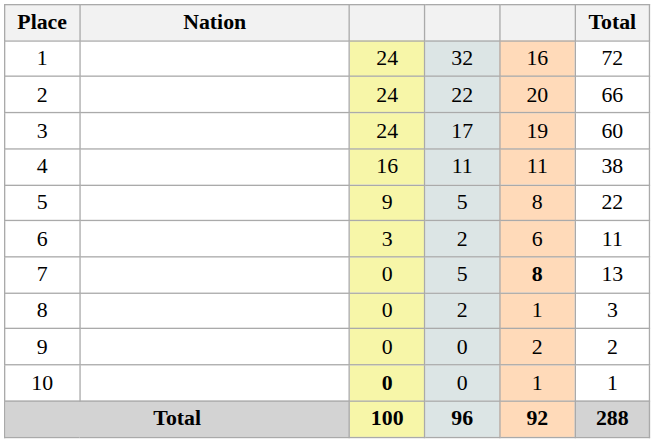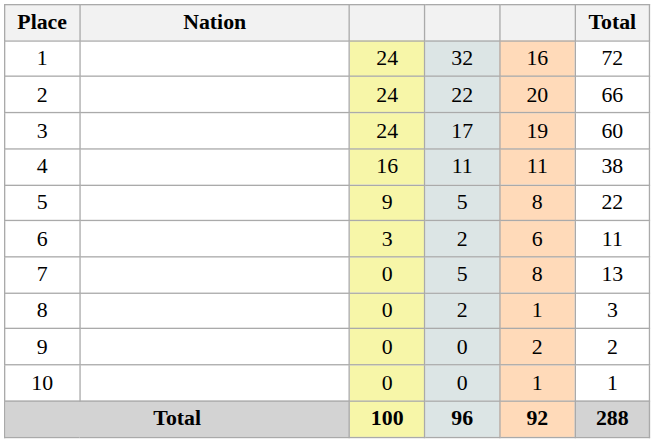7 | column 5: bold -> normal
10 | column 3: bold -> normal
